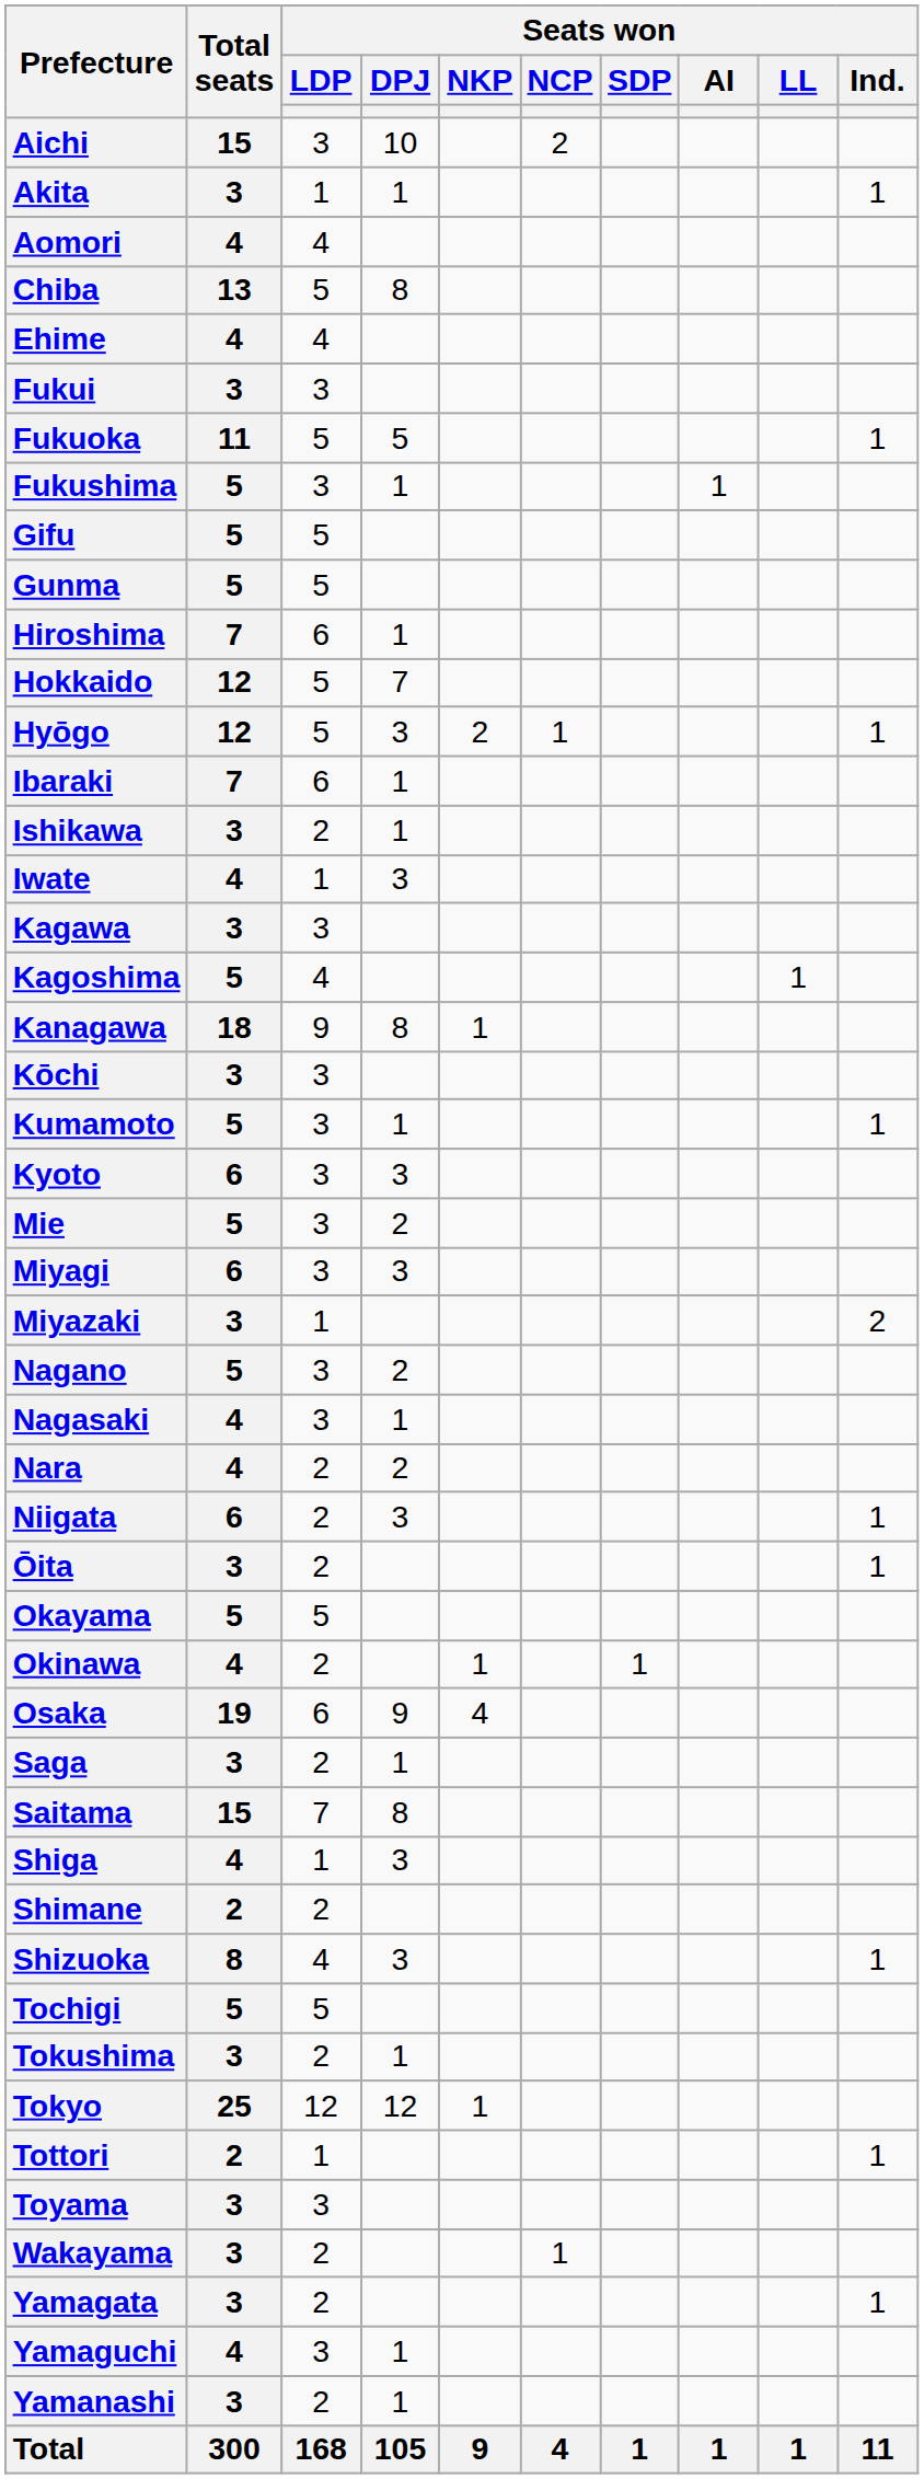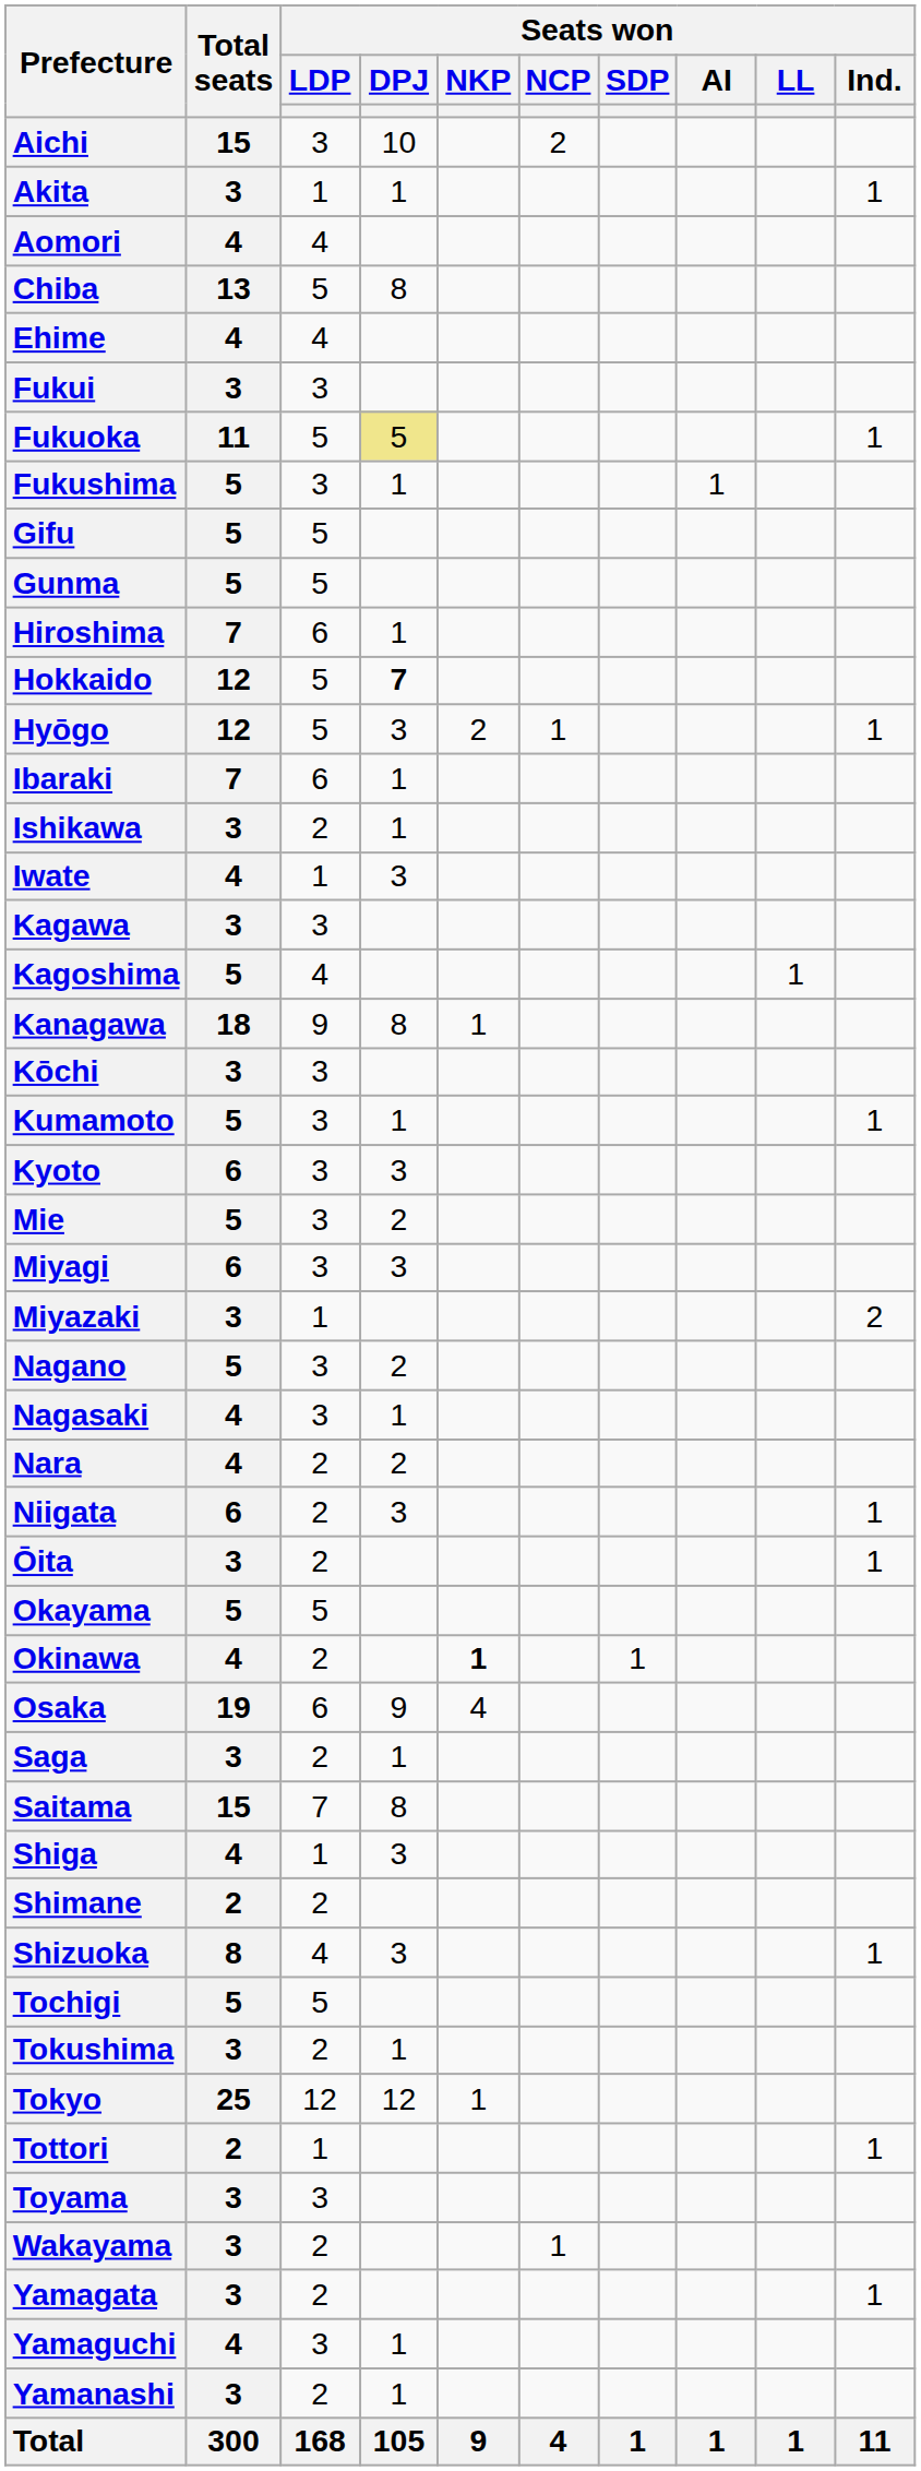Fukuoka | Seats won / DPJ: no background -> khaki background
Hokkaido | Seats won / DPJ: normal -> bold
Okinawa | Seats won / NKP: normal -> bold
